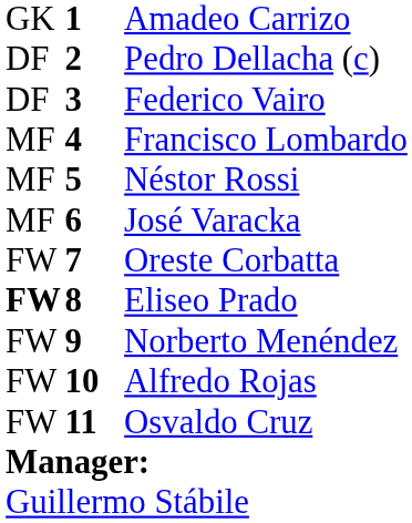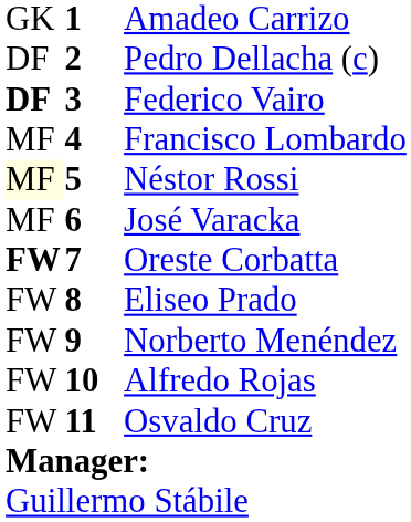Federico Vairo | column 1: normal -> bold
Néstor Rossi | column 1: no background -> lightyellow background
Oreste Corbatta | column 1: normal -> bold
Eliseo Prado | column 1: bold -> normal
